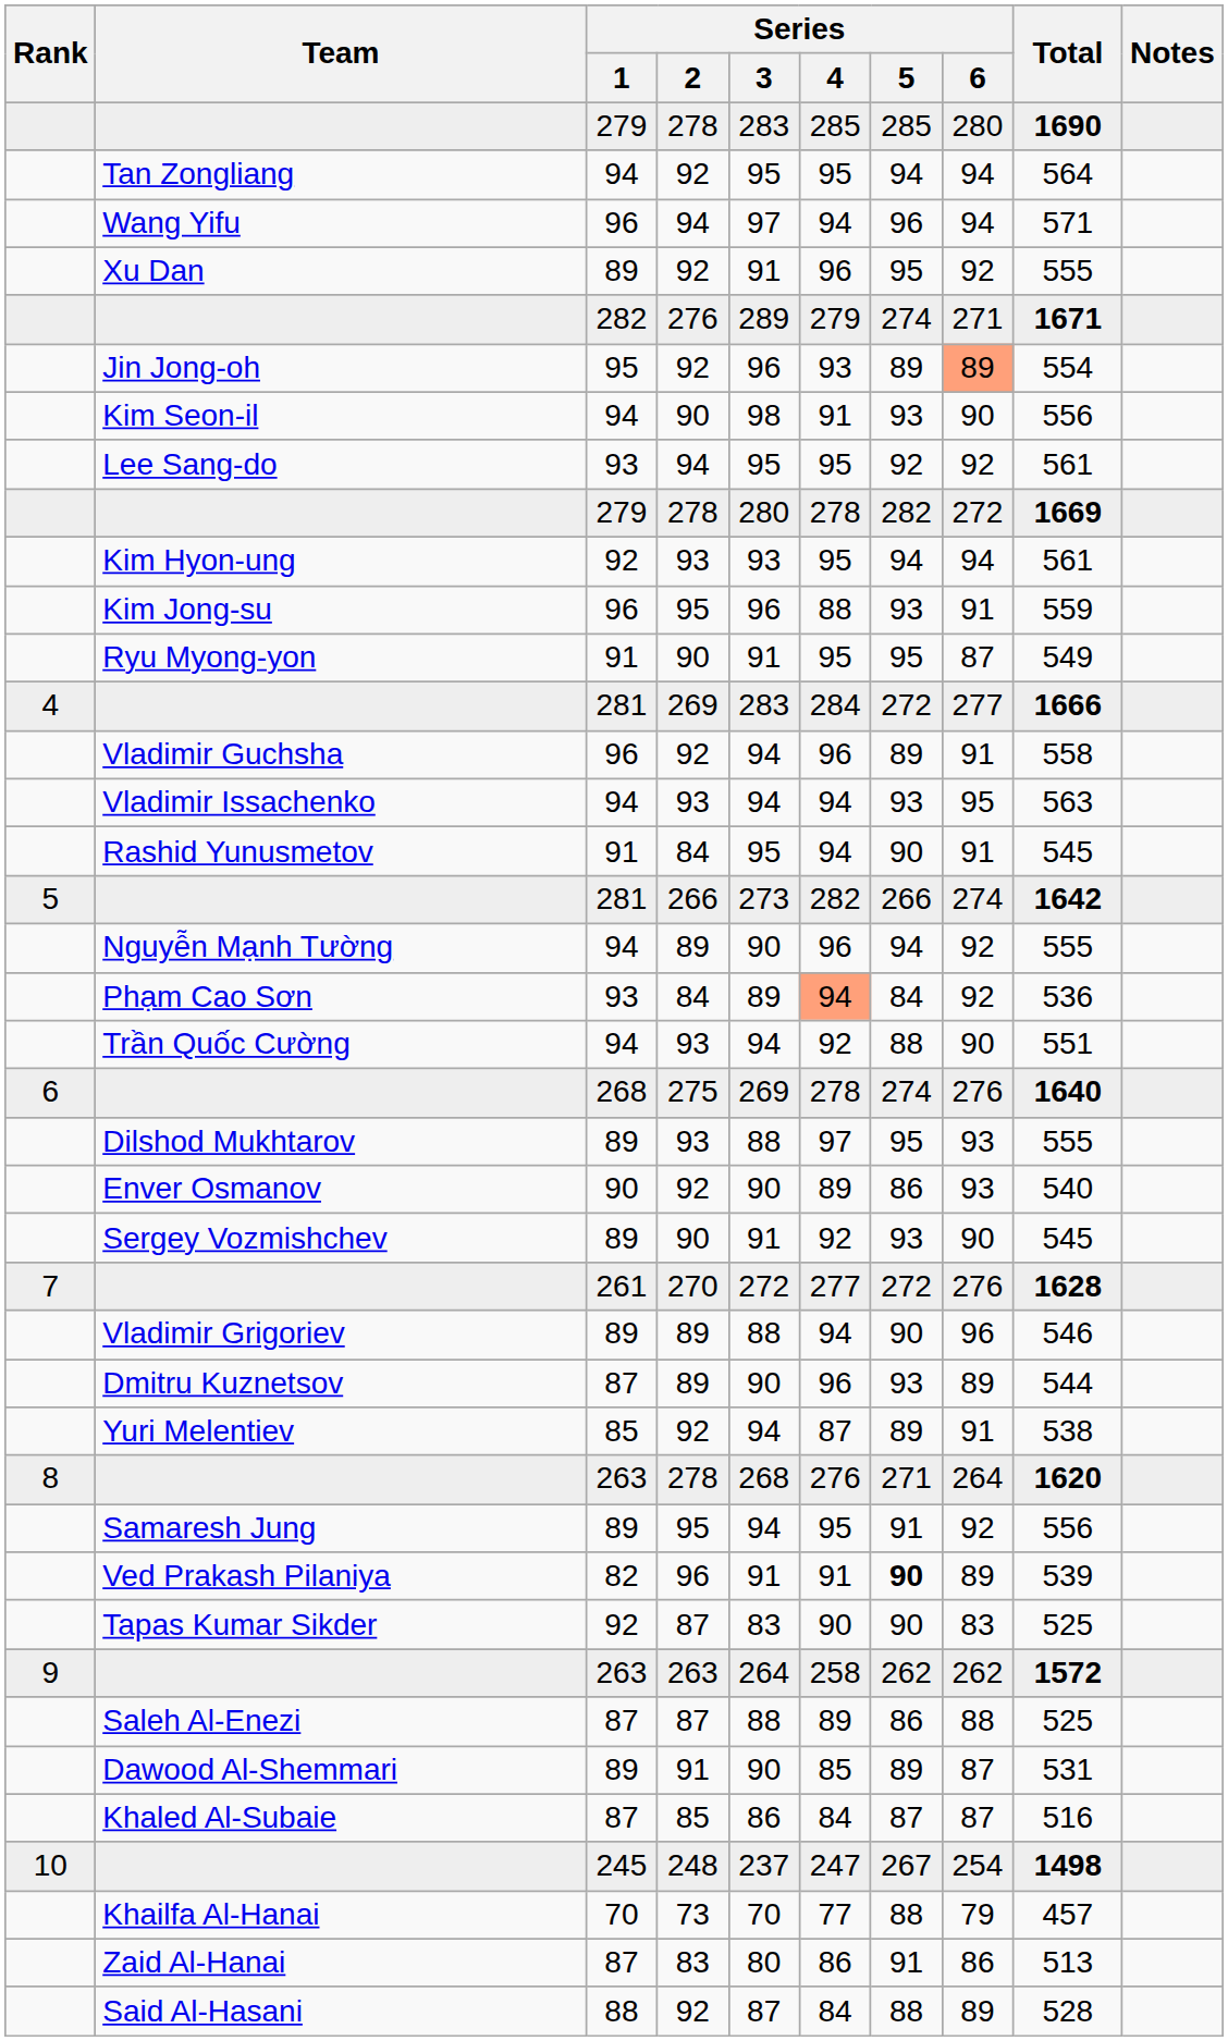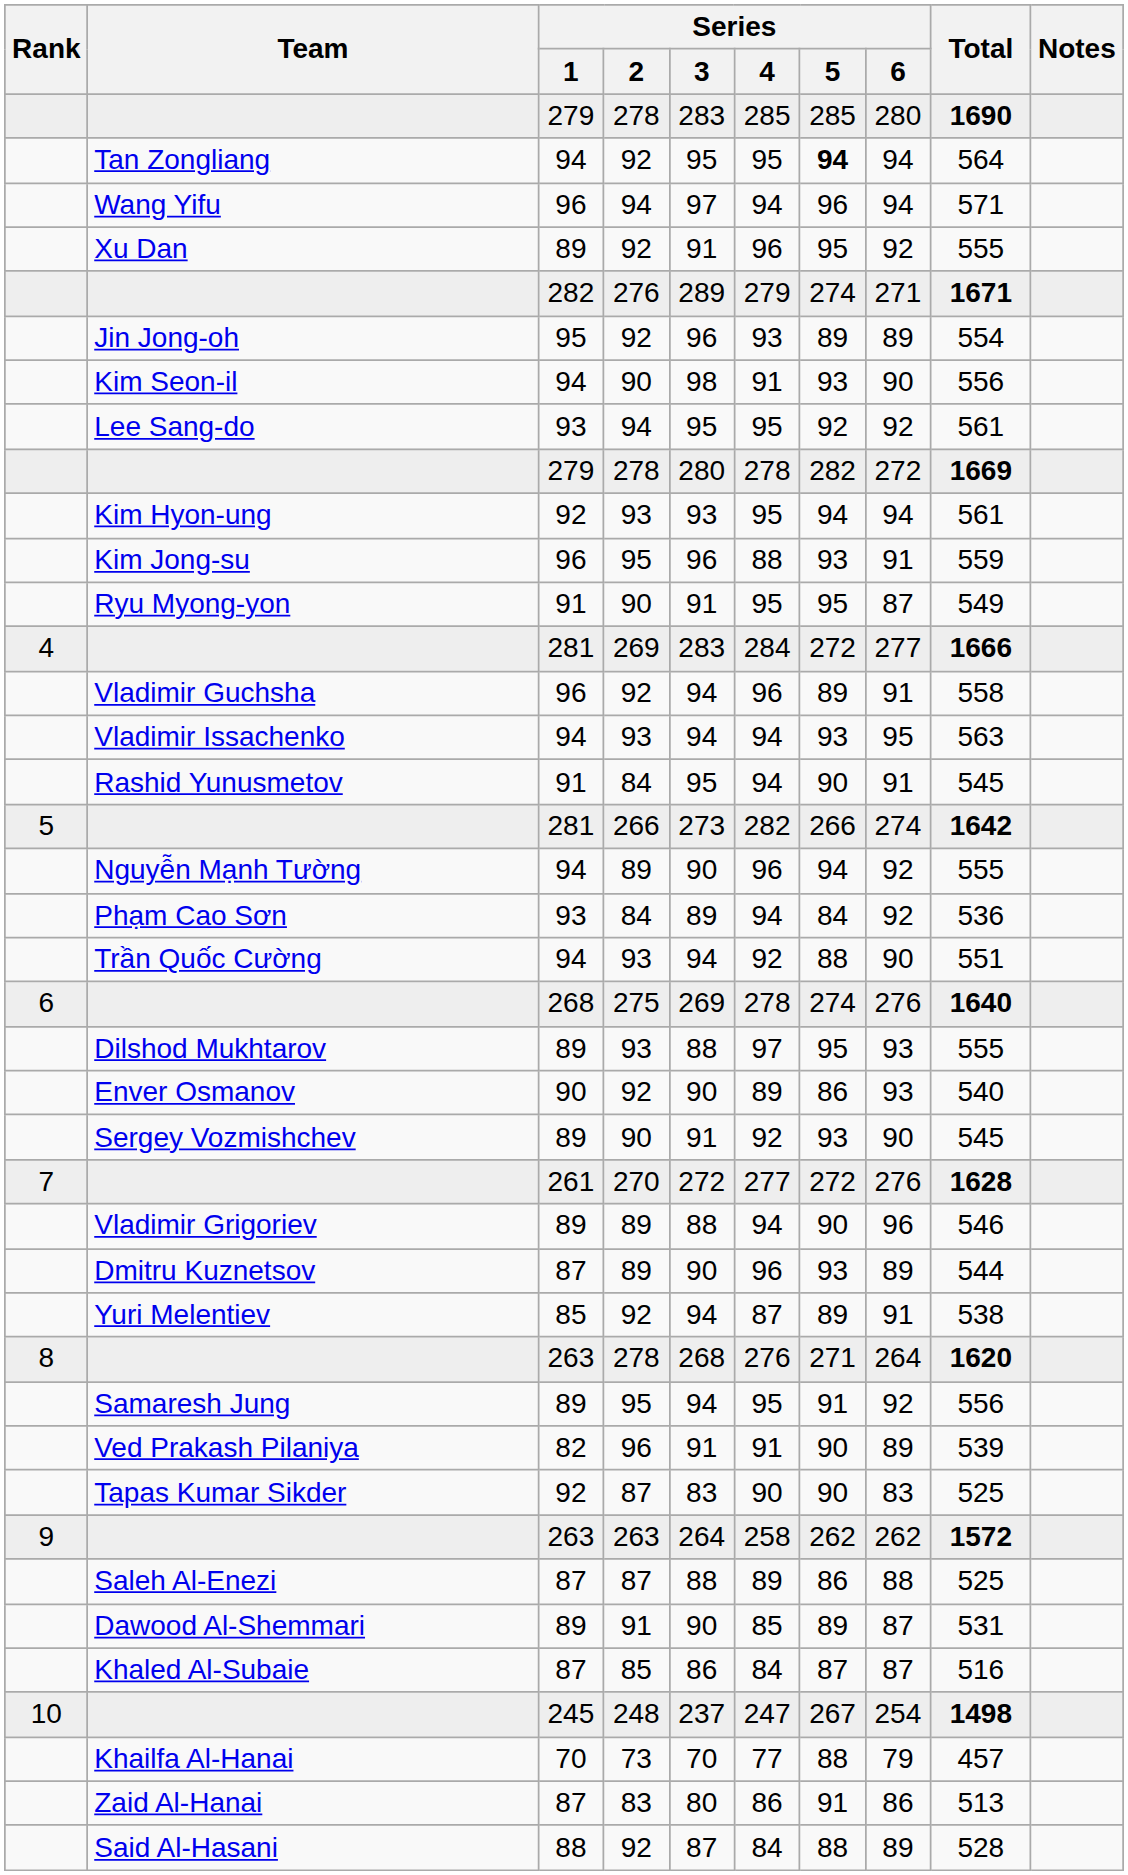Tan Zongliang | Series / 5: normal -> bold
Jin Jong-oh | Series / 6: lightsalmon background -> no background
Phạm Cao Sơn | Series / 4: lightsalmon background -> no background
Ved Prakash Pilaniya | Series / 5: bold -> normal
